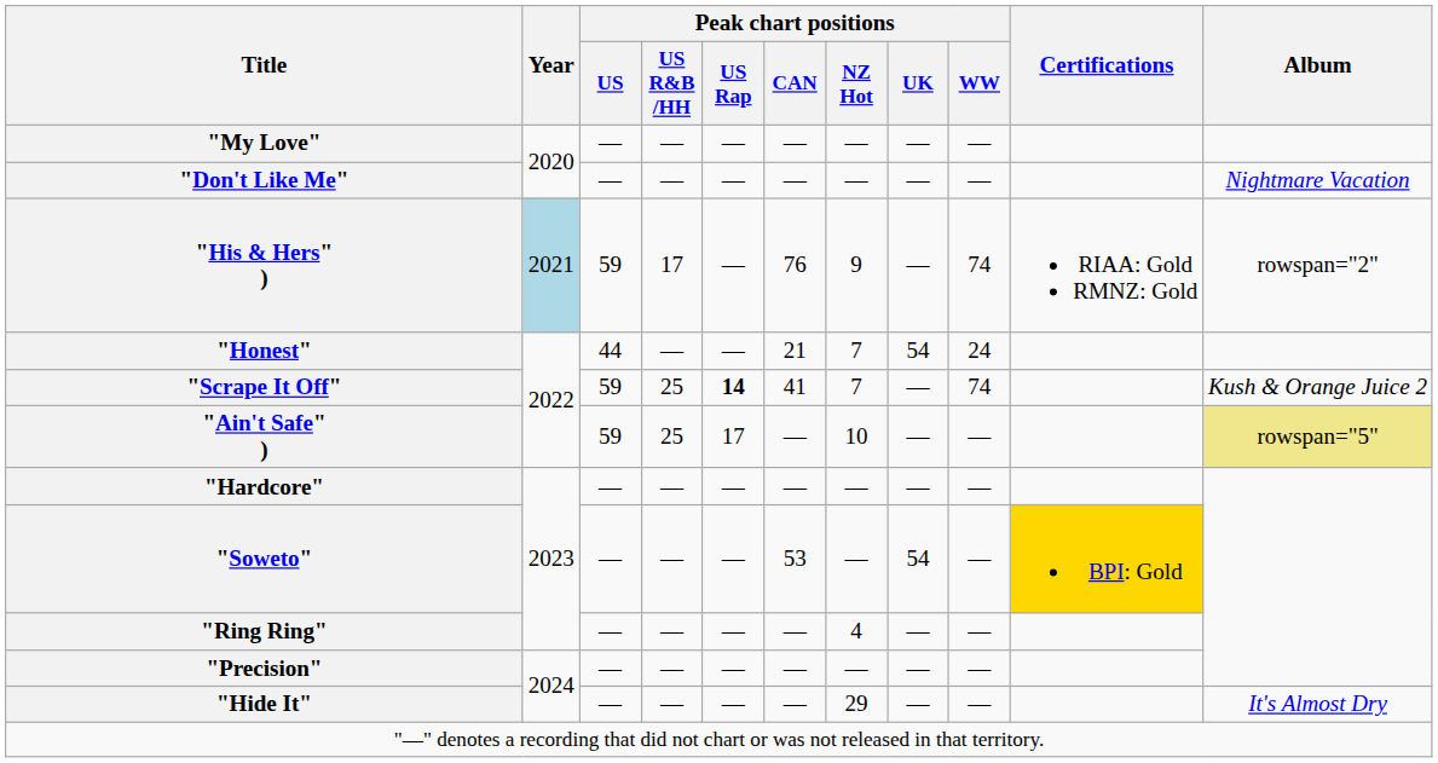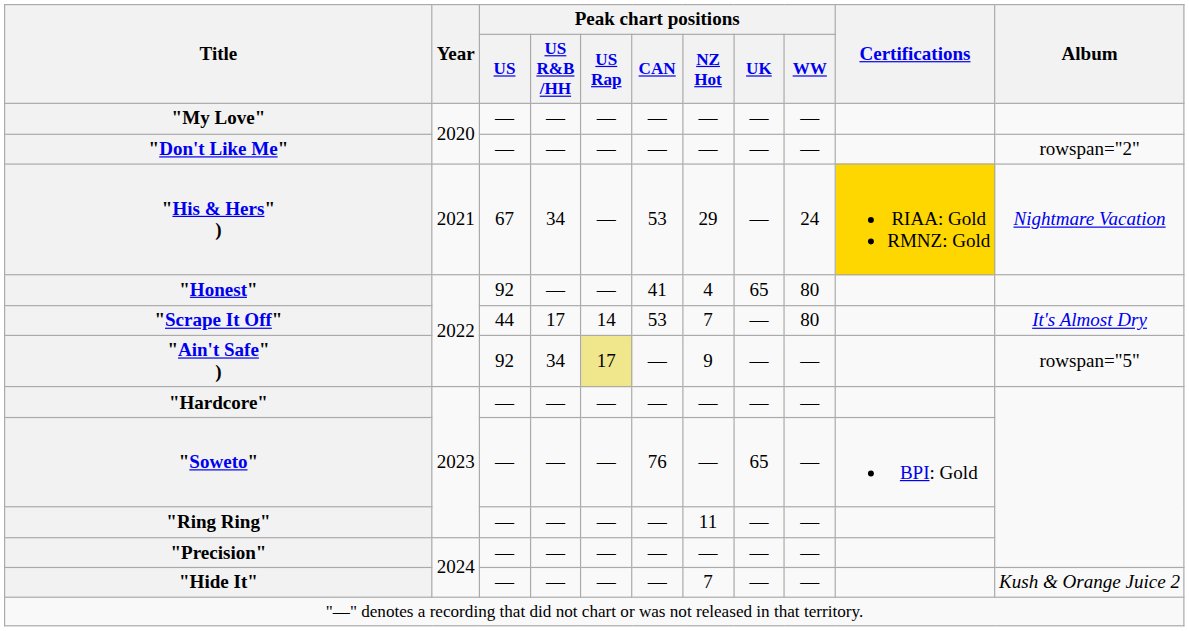"Don't Like Me" | Album: Nightmare Vacation -> rowspan="2"
"His & Hers" ) | Year: lightblue background -> no background
"His & Hers" ) | Peak chart positions / US: 59 -> 67
"His & Hers" ) | Peak chart positions / US R&B /HH: 17 -> 34
"His & Hers" ) | Peak chart positions / CAN: 76 -> 53
"His & Hers" ) | Peak chart positions / NZ Hot: 9 -> 29
"His & Hers" ) | Peak chart positions / WW: 74 -> 24
"His & Hers" ) | Certifications: no background -> gold background
"His & Hers" ) | Album: rowspan="2" -> Nightmare Vacation
"Honest" | Peak chart positions / US: 44 -> 92
"Honest" | Peak chart positions / CAN: 21 -> 41
"Honest" | Peak chart positions / NZ Hot: 7 -> 4
"Honest" | Peak chart positions / UK: 54 -> 65
"Honest" | Peak chart positions / WW: 24 -> 80
"Scrape It Off" | Peak chart positions / US: 59 -> 44
"Scrape It Off" | Peak chart positions / US R&B /HH: 25 -> 17
"Scrape It Off" | Peak chart positions / US Rap: bold -> normal
"Scrape It Off" | Peak chart positions / CAN: 41 -> 53
"Scrape It Off" | Peak chart positions / WW: 74 -> 80
"Scrape It Off" | Album: Kush & Orange Juice 2 -> It's Almost Dry
"Ain't Safe" ) | Peak chart positions / US: 59 -> 92
"Ain't Safe" ) | Peak chart positions / US R&B /HH: 25 -> 34
"Ain't Safe" ) | Peak chart positions / US Rap: no background -> khaki background
"Ain't Safe" ) | Peak chart positions / NZ Hot: 10 -> 9
"Ain't Safe" ) | Album: khaki background -> no background
"Soweto" | Peak chart positions / CAN: 53 -> 76
"Soweto" | Peak chart positions / UK: 54 -> 65
"Soweto" | Certifications: gold background -> no background
"Ring Ring" | Peak chart positions / NZ Hot: 4 -> 11
"Hide It" | Peak chart positions / NZ Hot: 29 -> 7
"Hide It" | Album: It's Almost Dry -> Kush & Orange Juice 2
